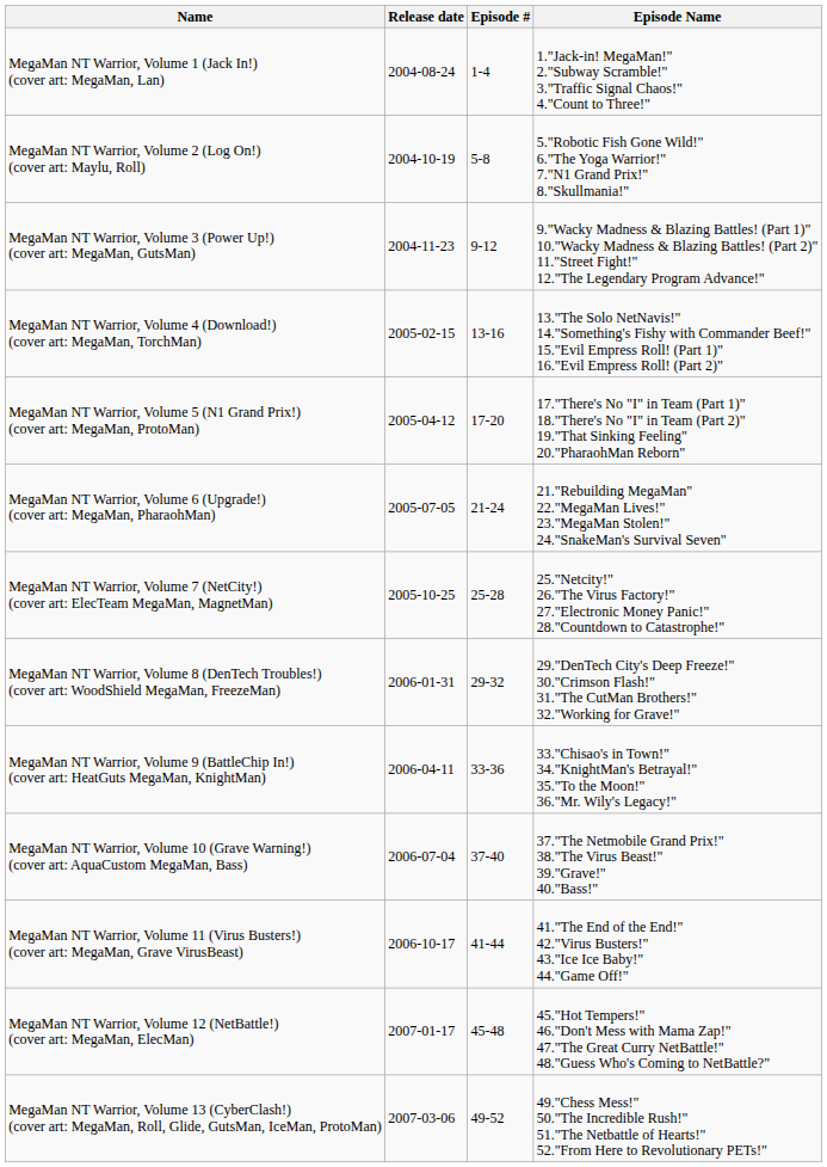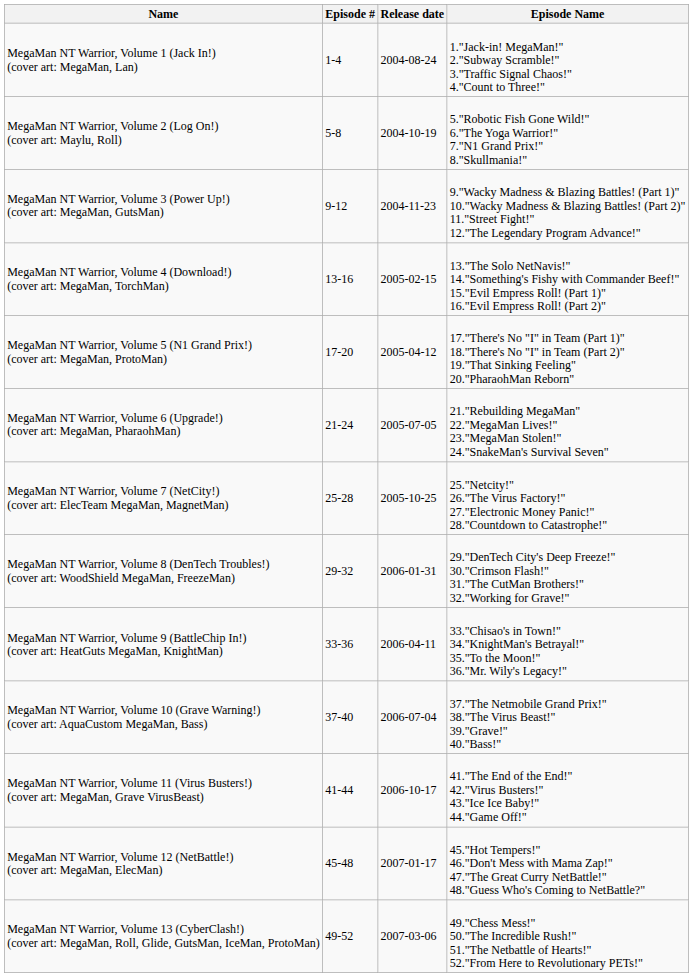columns swapped: Release date <-> Episode #
